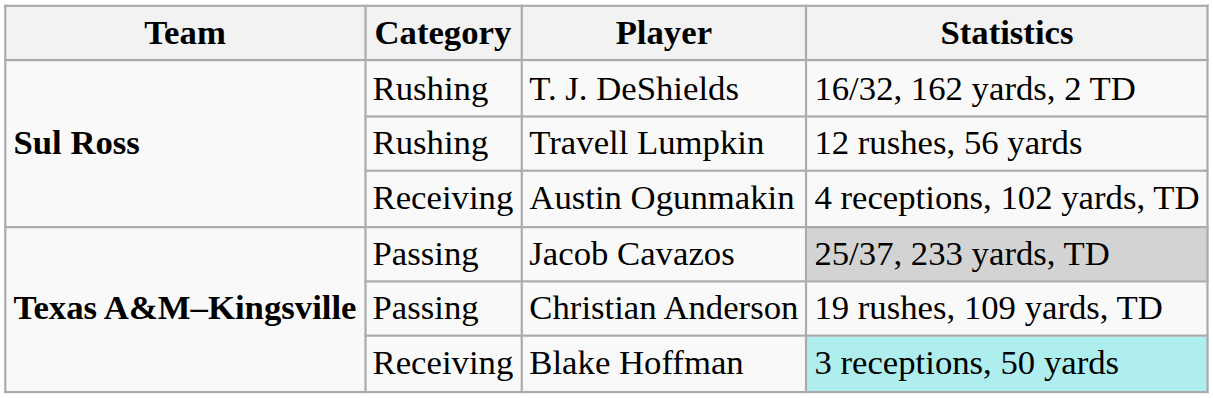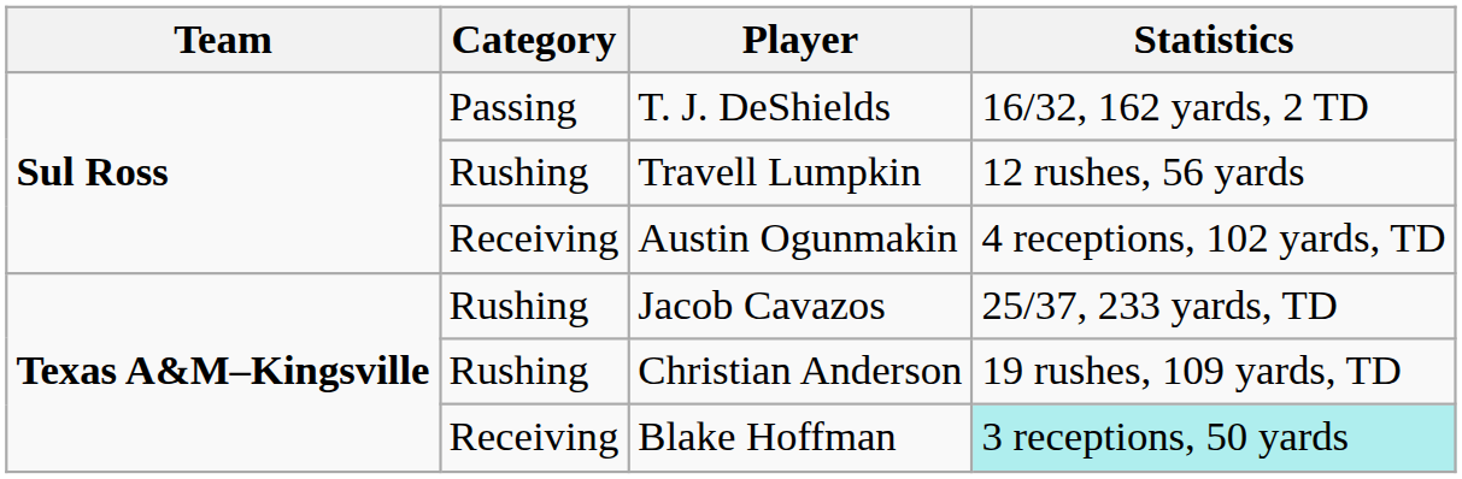T. J. DeShields | Category: Rushing -> Passing
Jacob Cavazos | Category: Passing -> Rushing
Jacob Cavazos | Statistics: lightgrey background -> no background
Christian Anderson | Category: Passing -> Rushing
